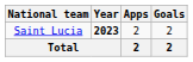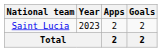Saint Lucia | Year: bold -> normal
